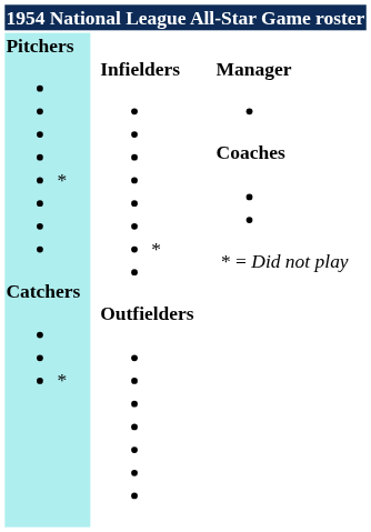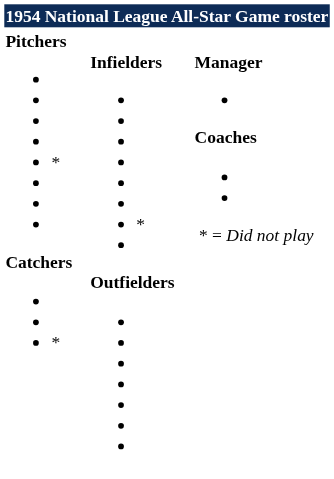Pitchers * Catchers * | column 1: paleturquoise background -> no background
